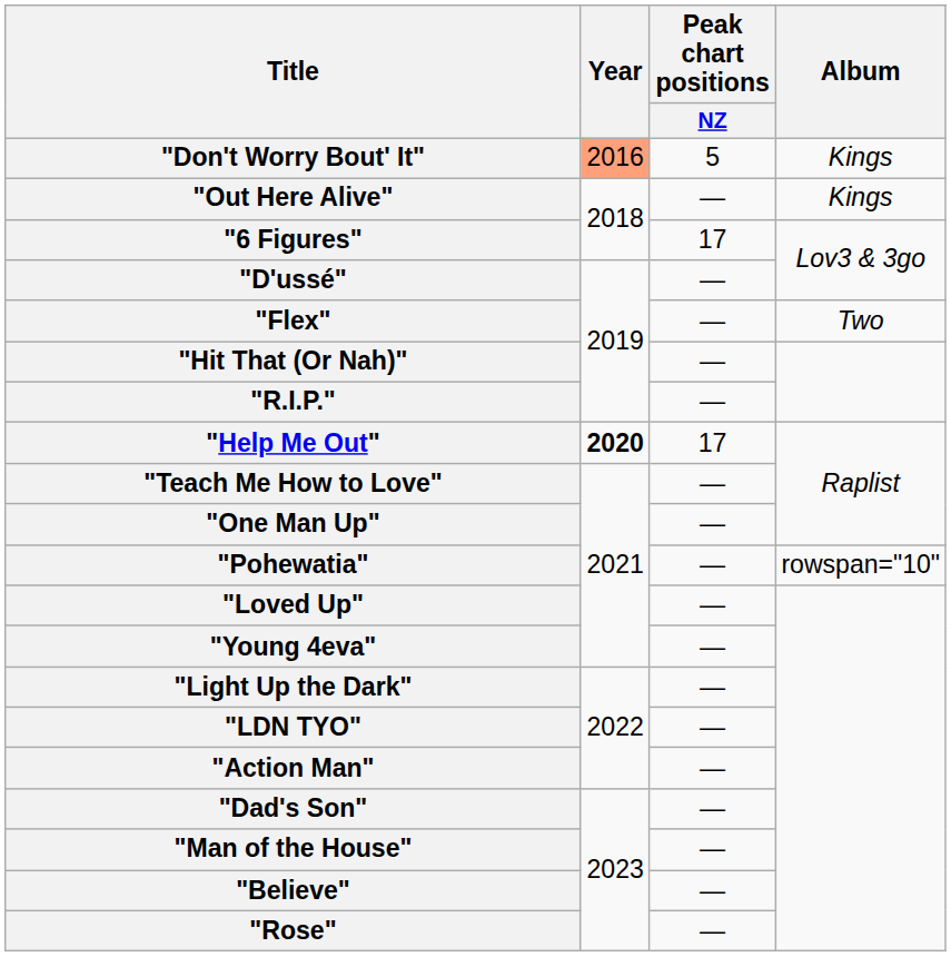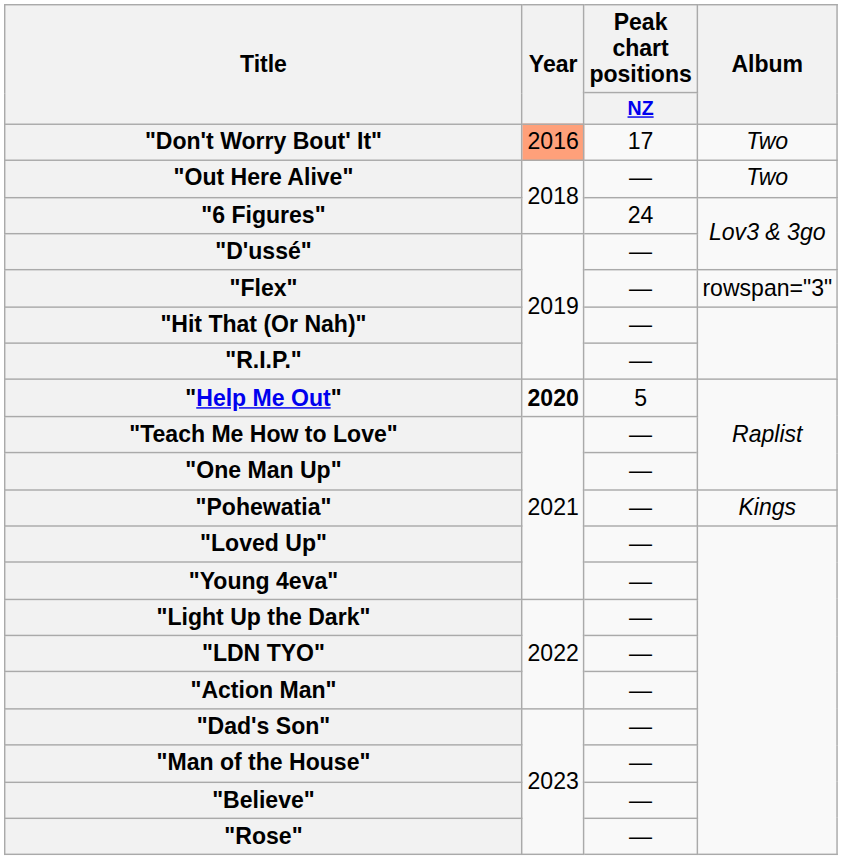"Don't Worry Bout' It" | Peak chart positions / NZ: 5 -> 17
"Don't Worry Bout' It" | Album: Kings -> Two
"Out Here Alive" | Album: Kings -> Two
"6 Figures" | Peak chart positions / NZ: 17 -> 24
"Flex" | Album: Two -> rowspan="3"
"Help Me Out" | Peak chart positions / NZ: 17 -> 5
"Pohewatia" | Album: rowspan="10" -> Kings
